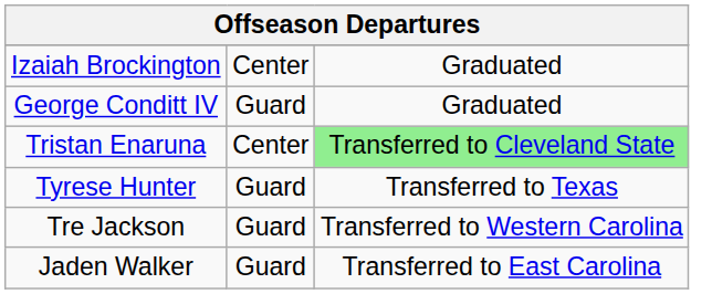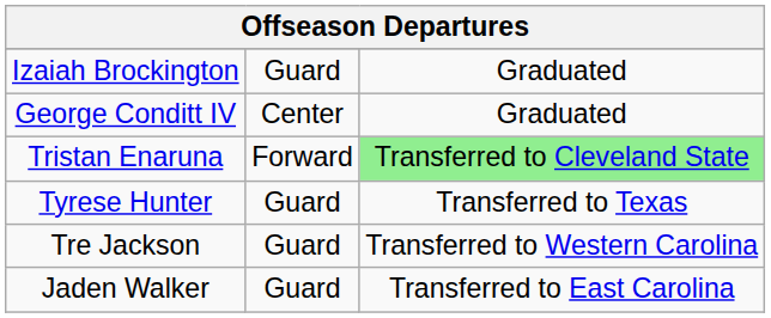Izaiah Brockington | column 2: Center -> Guard
George Conditt IV | column 2: Guard -> Center
Tristan Enaruna | column 2: Center -> Forward
